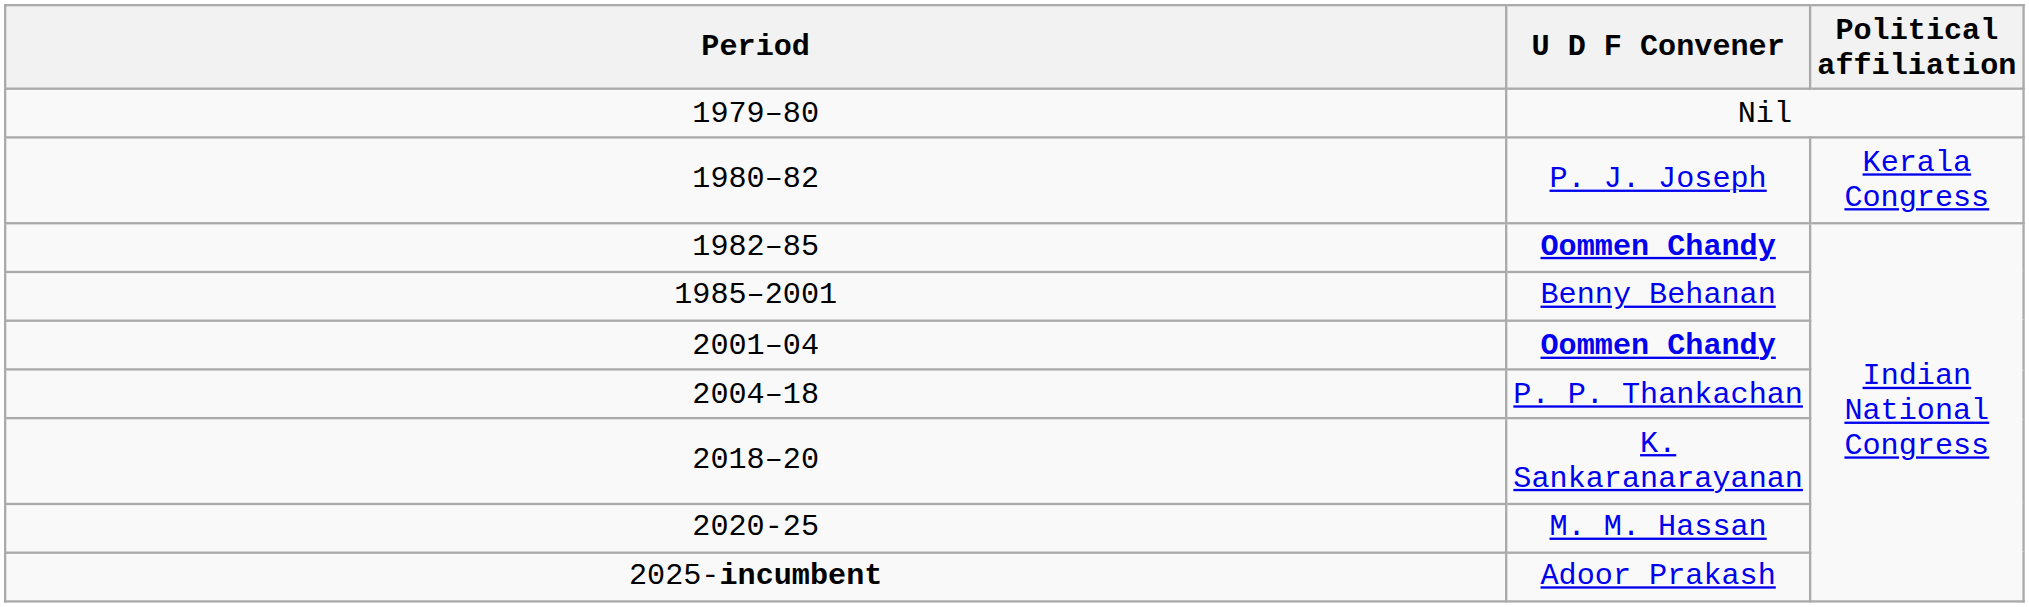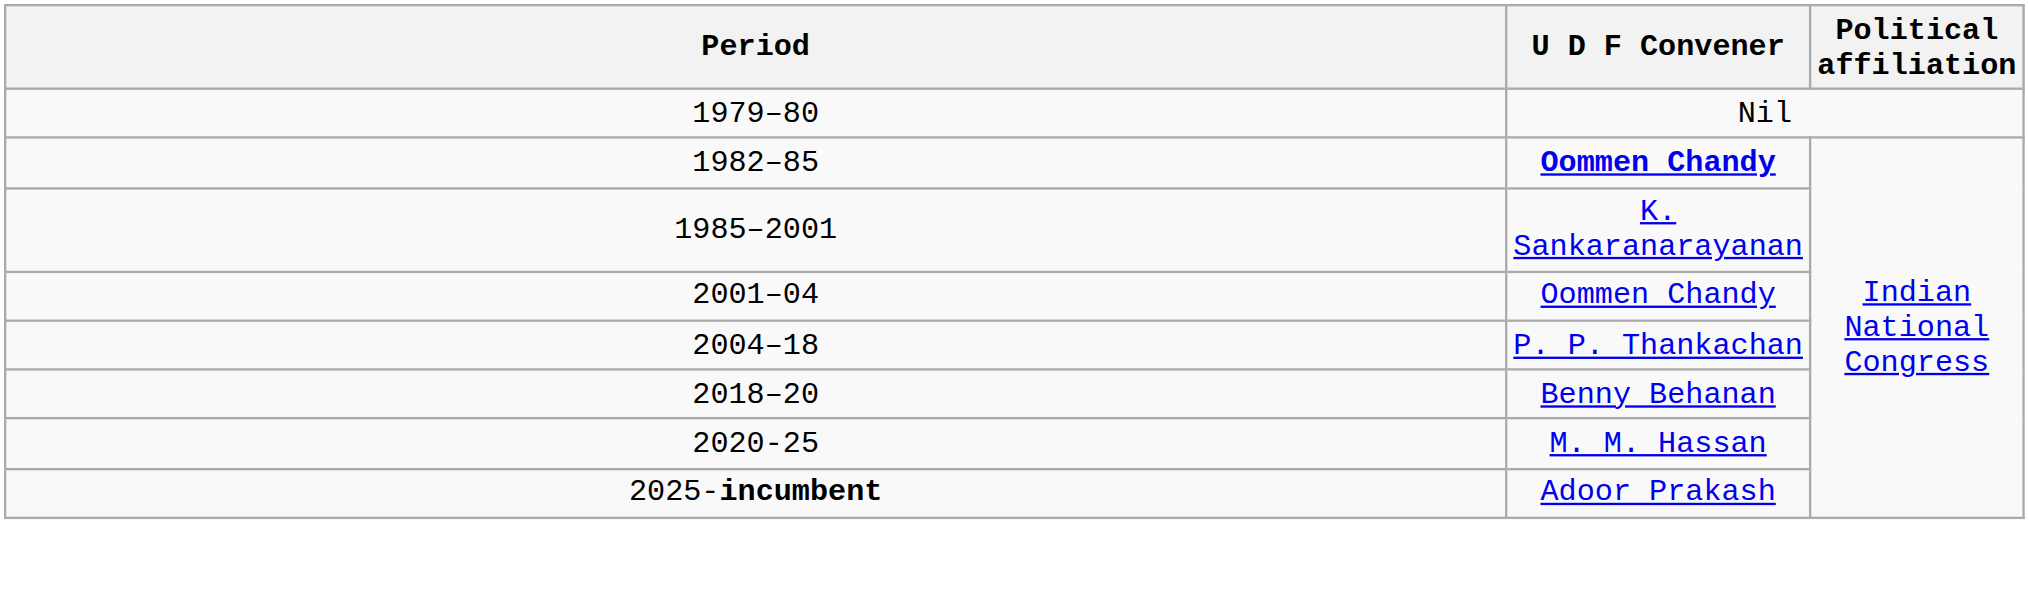- row: 1980–82 | P. J. Joseph | Kerala Congress
1985–2001 | U D F Convener: Benny Behanan -> K. Sankaranarayanan
2001–04 | U D F Convener: bold -> normal
2018–20 | U D F Convener: K. Sankaranarayanan -> Benny Behanan
